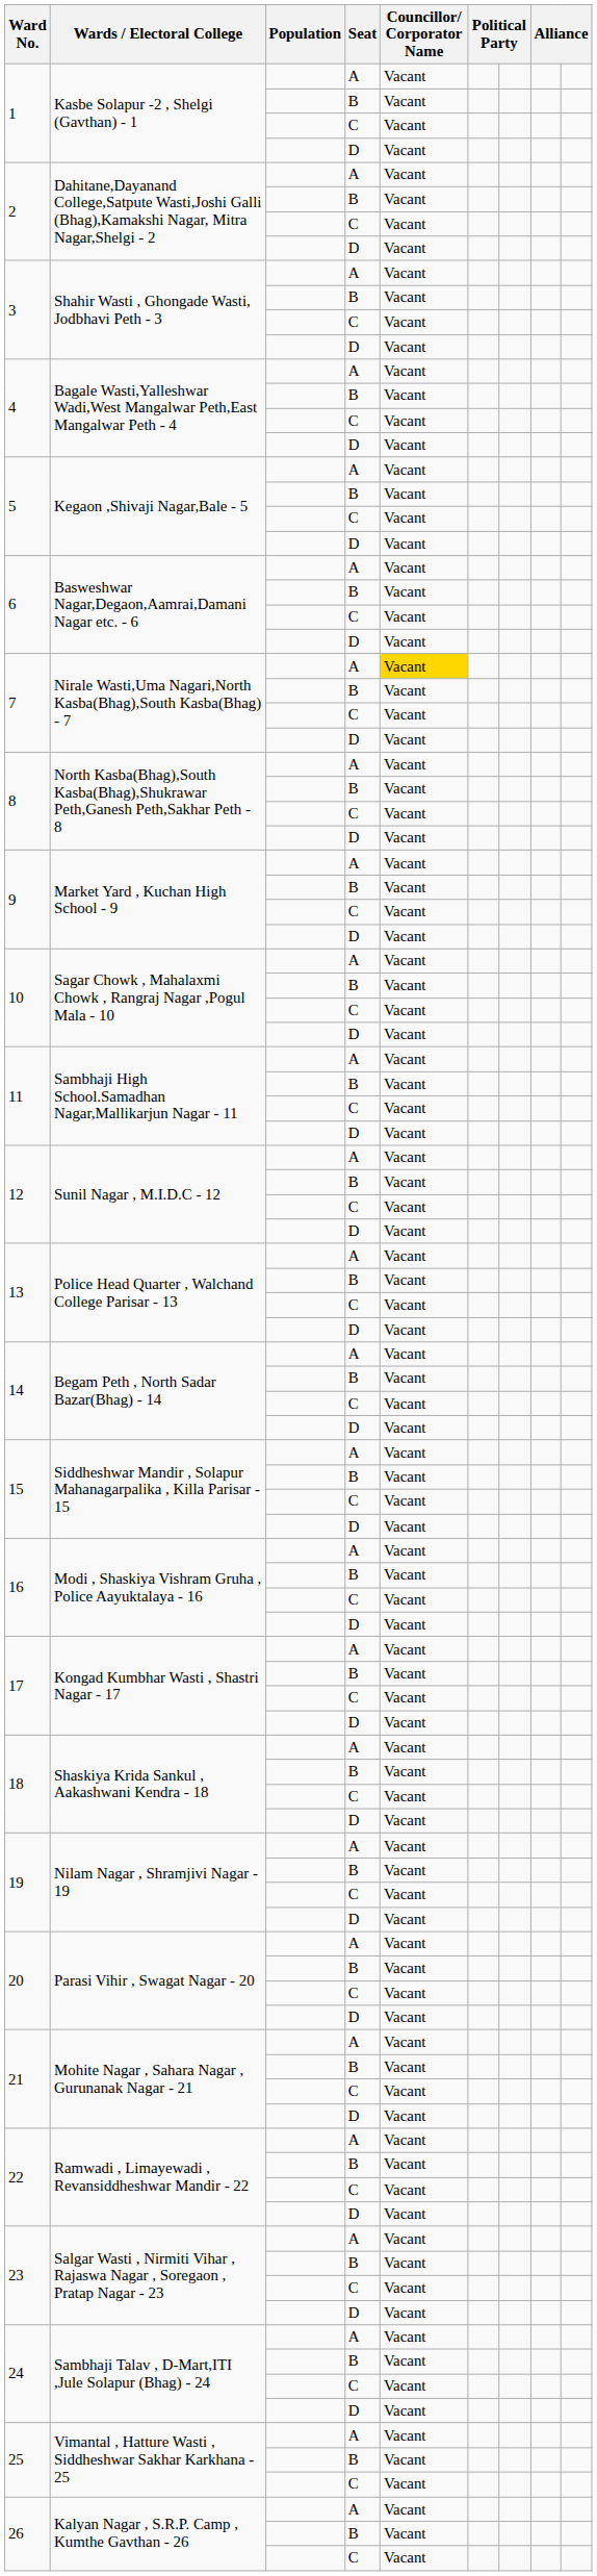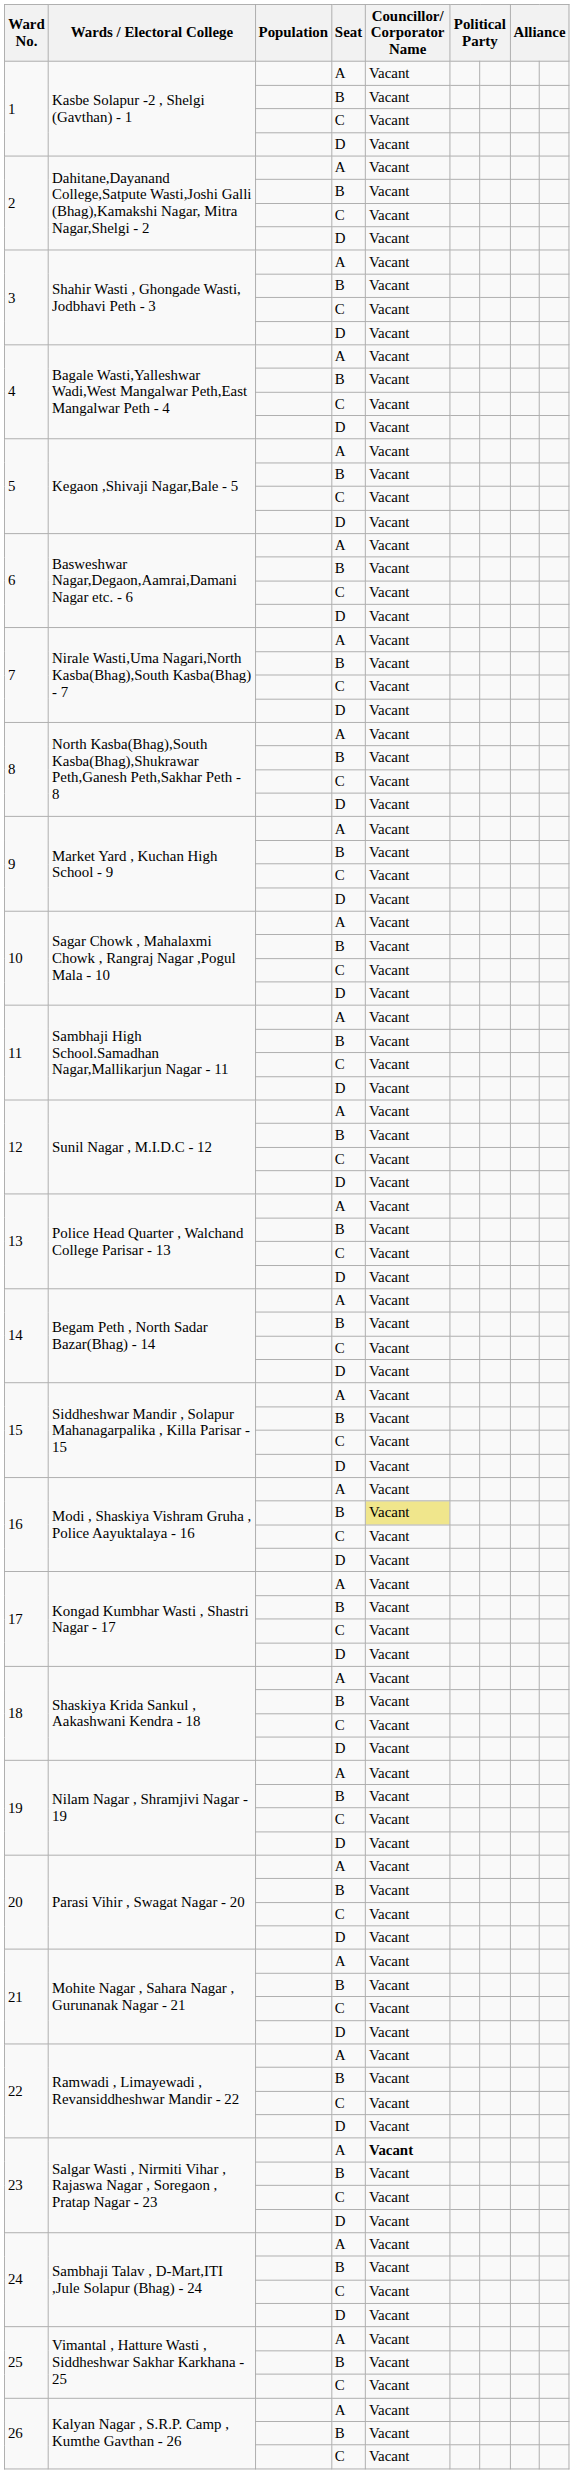7 / A | Councillor/ Corporator Name: gold background -> no background
16 / B | Councillor/ Corporator Name: no background -> khaki background
23 / A | Councillor/ Corporator Name: normal -> bold
